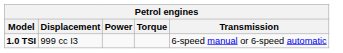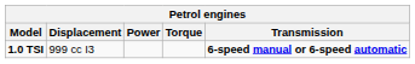1.0 TSI | Transmission: normal -> bold
